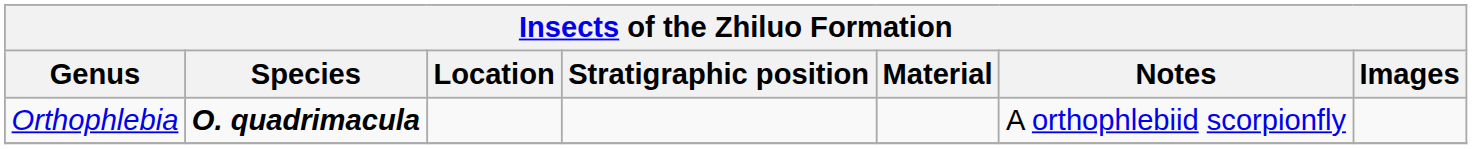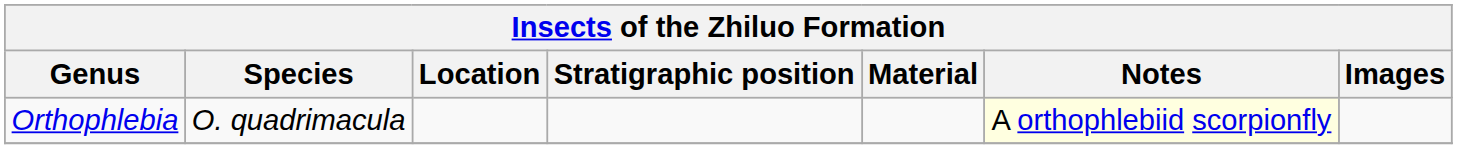Orthophlebia | Species: bold -> normal
Orthophlebia | Notes: no background -> lightyellow background
